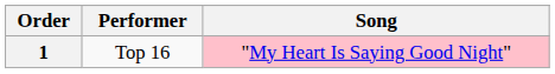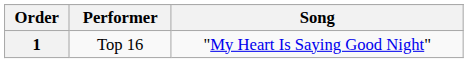1 | Song: pink background -> no background
